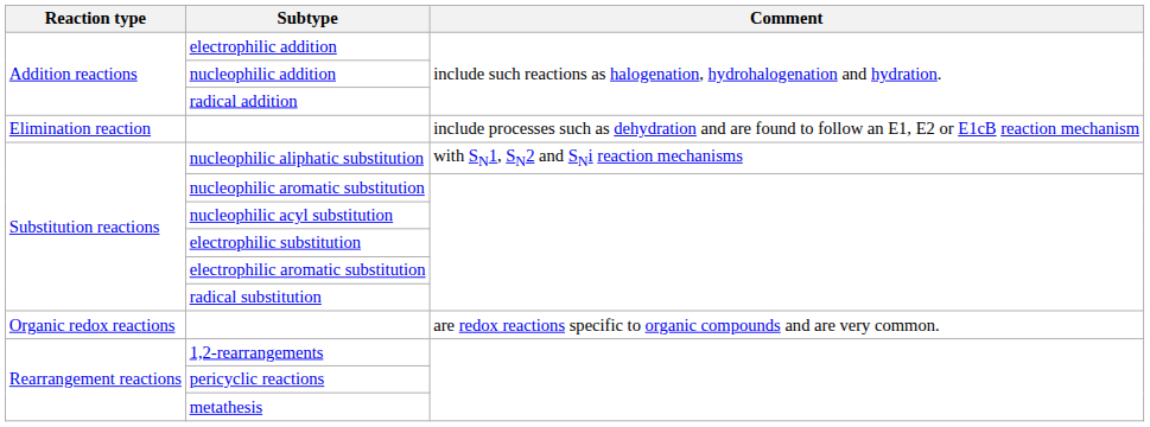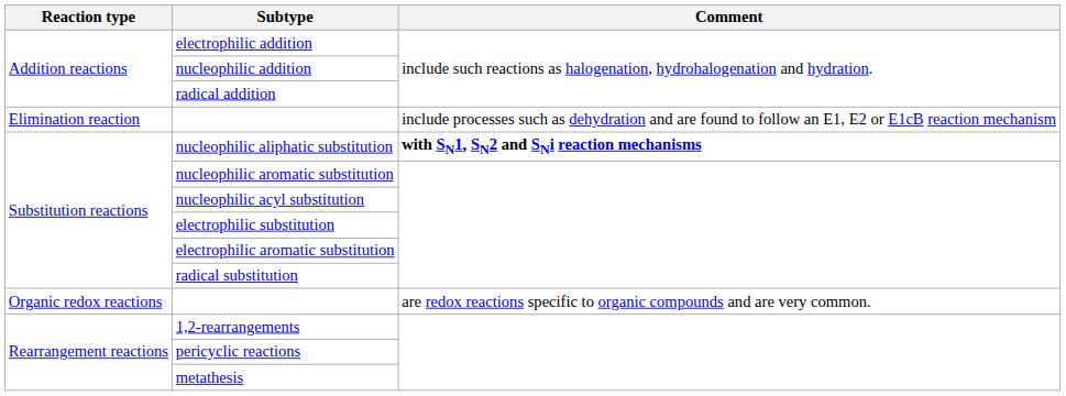nucleophilic aliphatic substitution | Comment: normal -> bold
